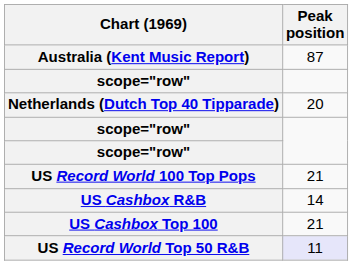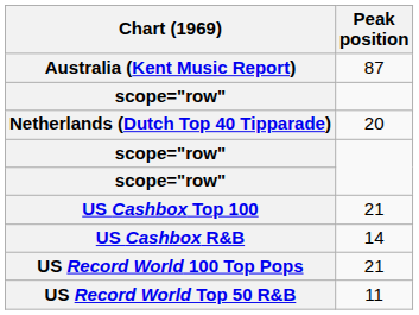rows swapped: US Cashbox Top 100 <-> US Record World 100 Top Pops
US Record World Top 50 R&B | Peak position: lavender background -> no background
